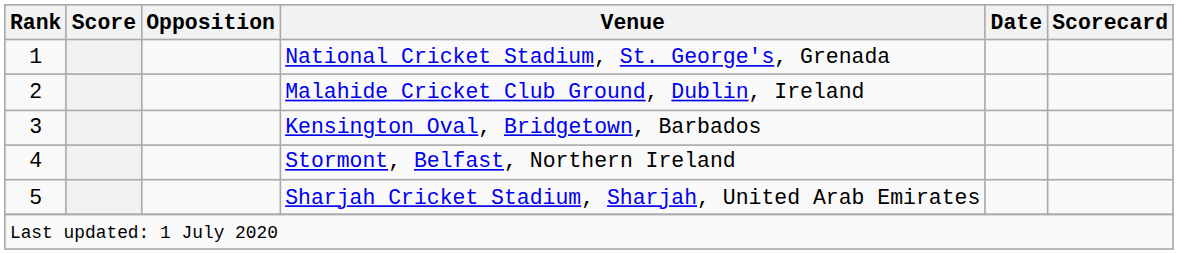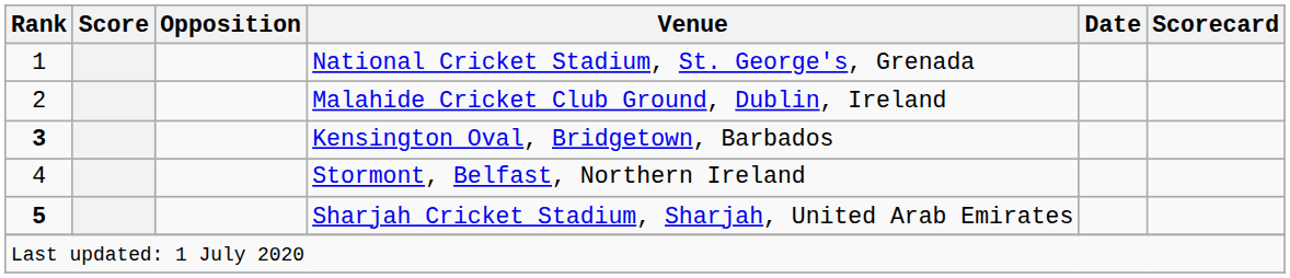Kensington Oval, Bridgetown, Barbados | Rank: normal -> bold
Sharjah Cricket Stadium, Sharjah, United Arab Emirates | Rank: normal -> bold
